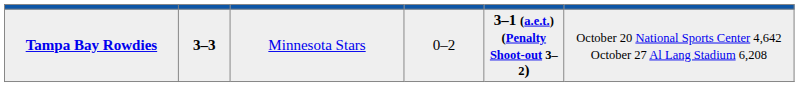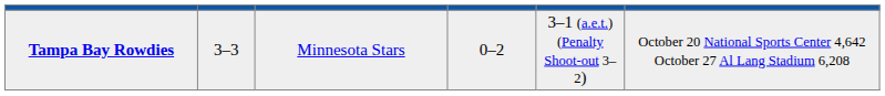Tampa Bay Rowdies | column 2: bold -> normal
Tampa Bay Rowdies | column 5: bold -> normal
